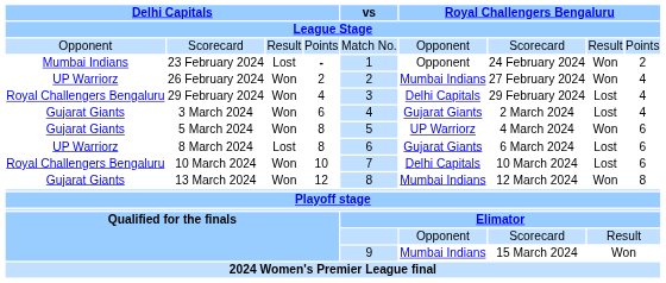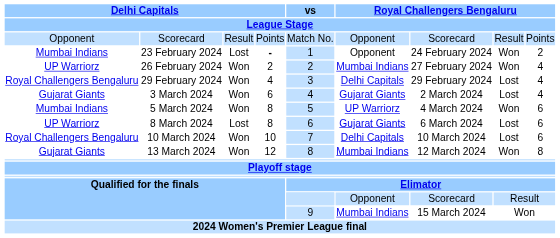5 March 2024 | column 1: Gujarat Giants -> Mumbai Indians
